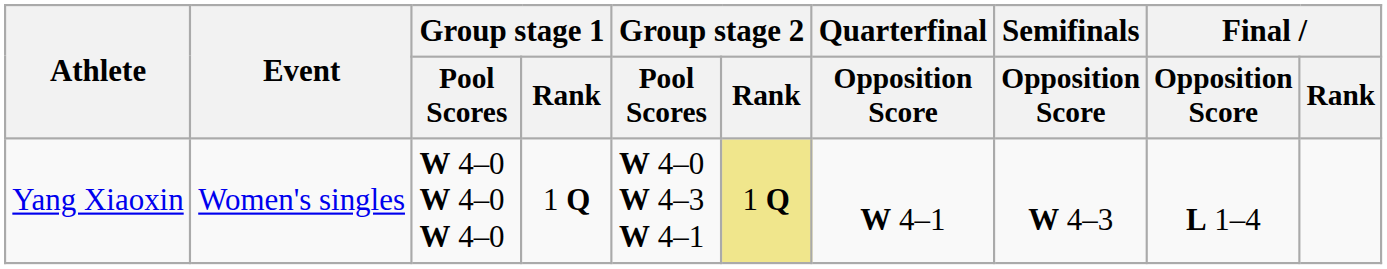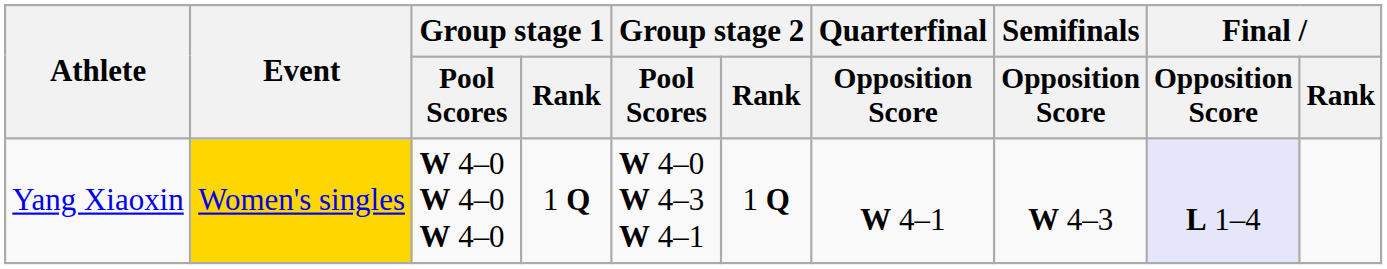Yang Xiaoxin | Event: no background -> gold background
Yang Xiaoxin | Group stage 2 / Rank: khaki background -> no background
Yang Xiaoxin | Final / Opposition Score: no background -> lavender background
